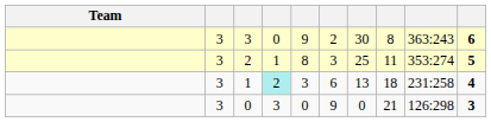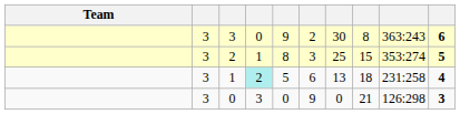row 3 | column 8: 11 -> 15
row 4 | column 5: 3 -> 5
